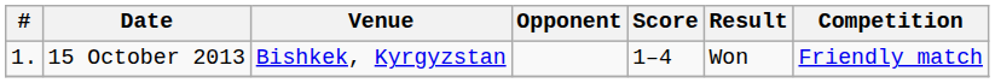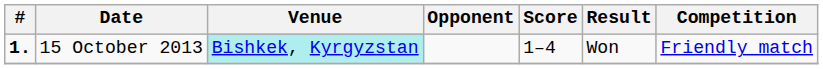15 October 2013 | #: normal -> bold
15 October 2013 | Venue: no background -> paleturquoise background
